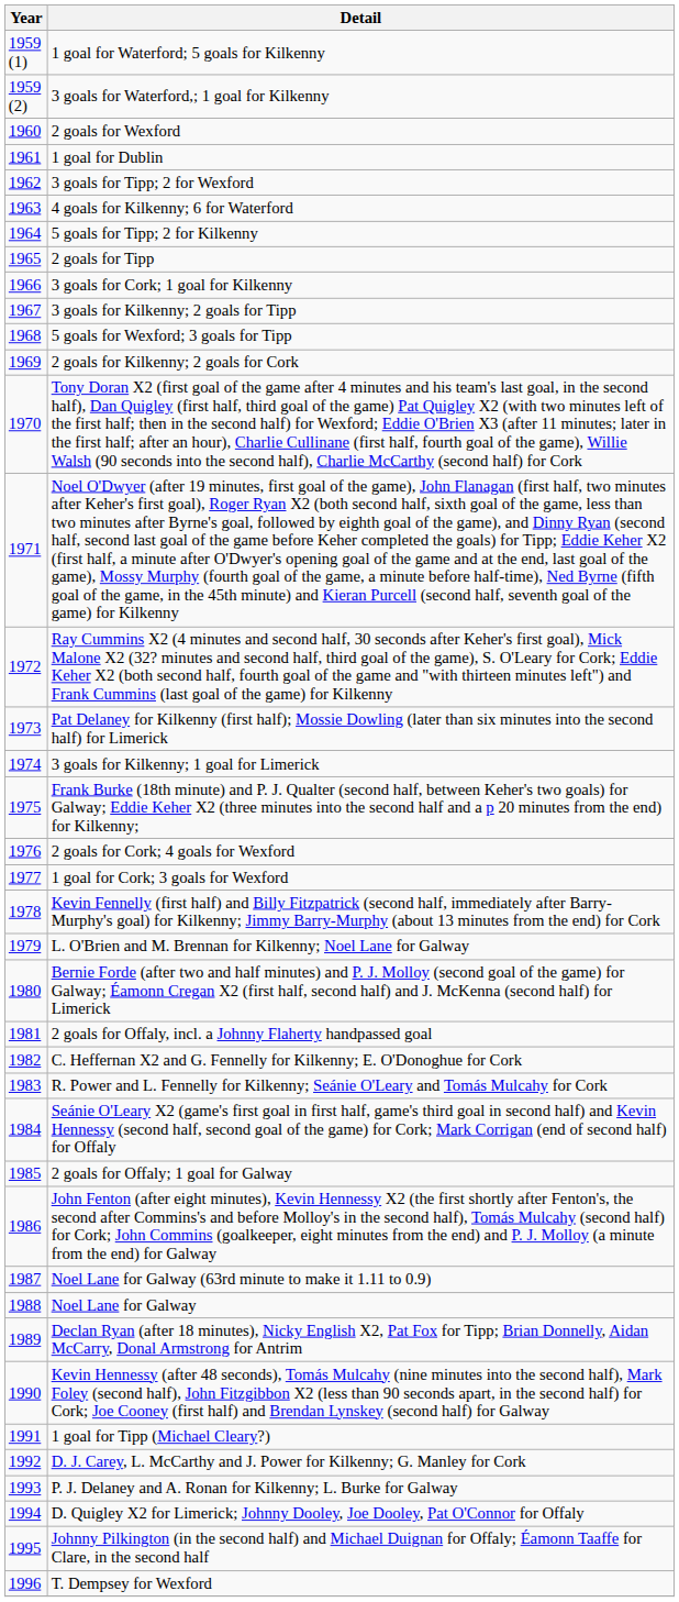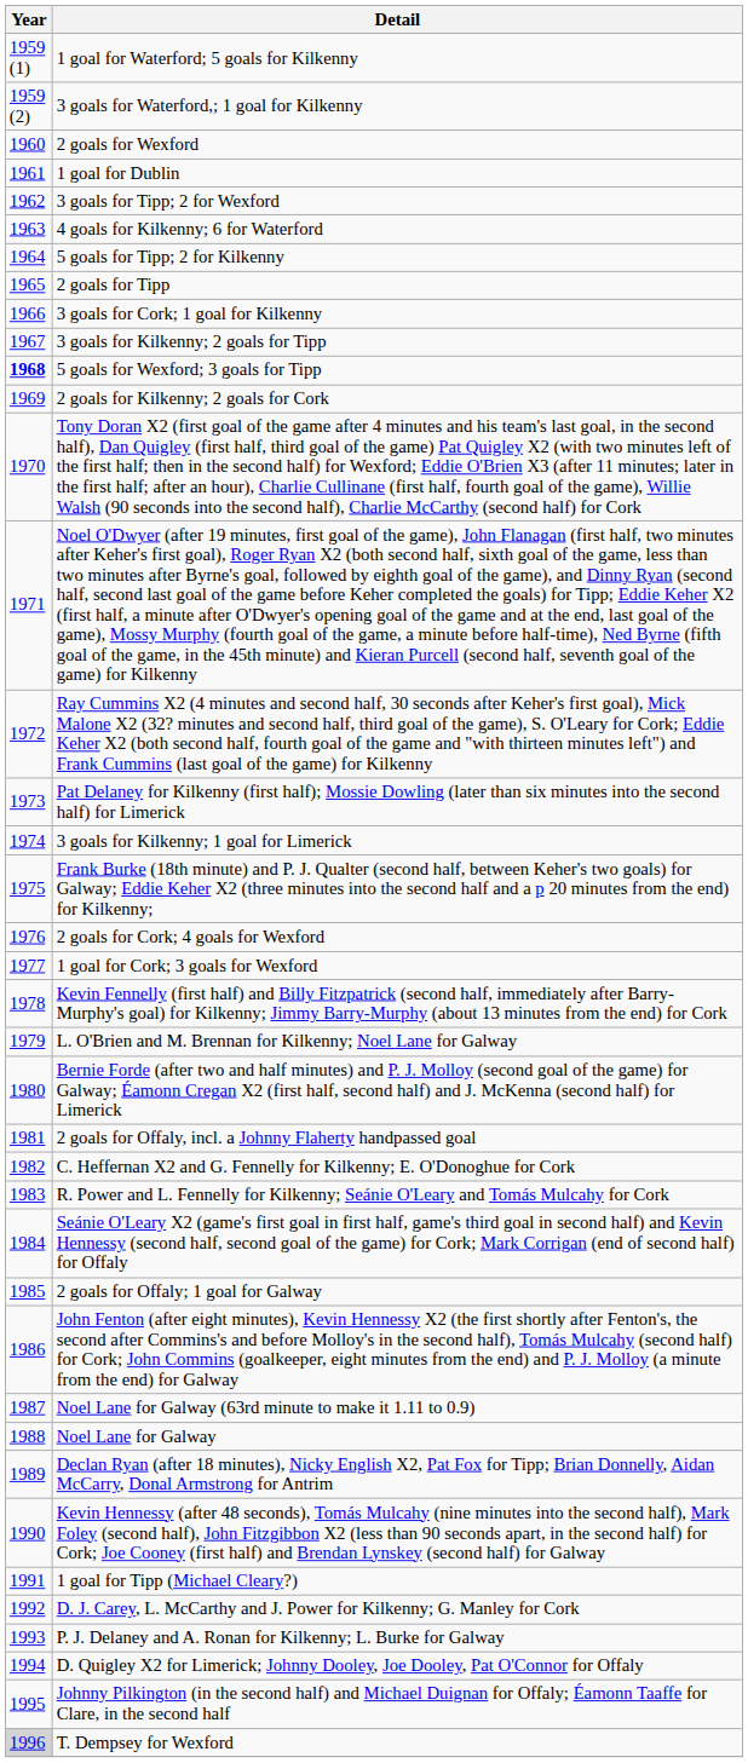5 goals for Wexford; 3 goals for Tipp | Year: normal -> bold
T. Dempsey for Wexford | Year: no background -> lightgrey background
